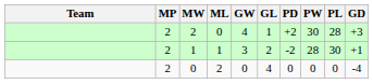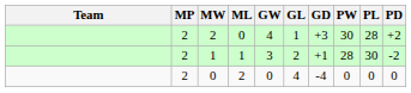columns swapped: GD <-> PD
